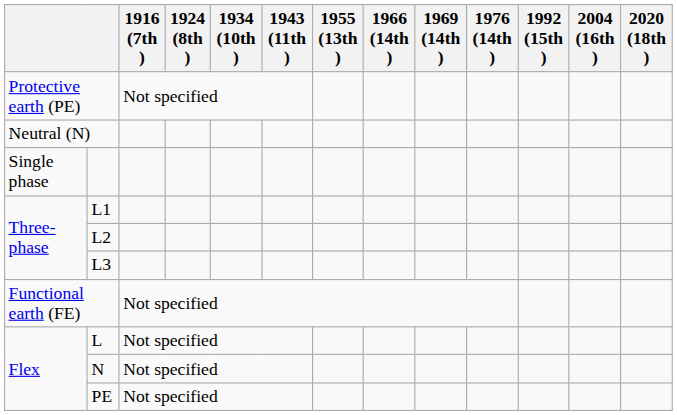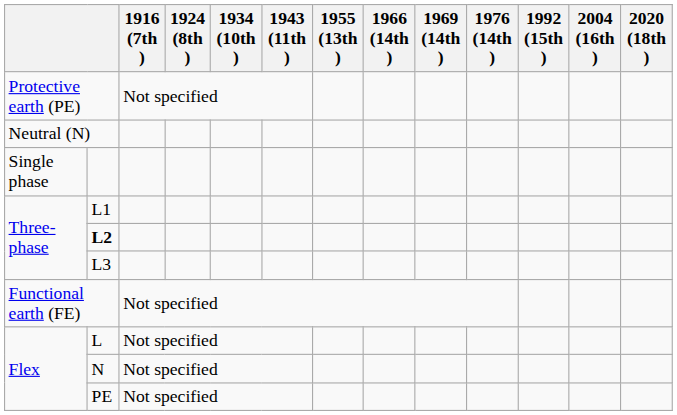L2 | column 2: normal -> bold
